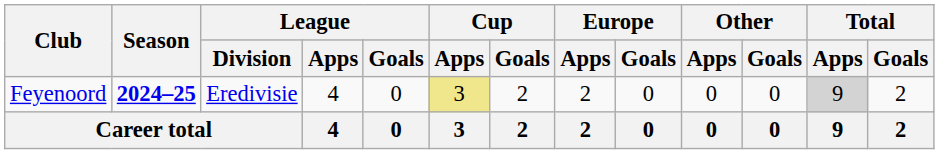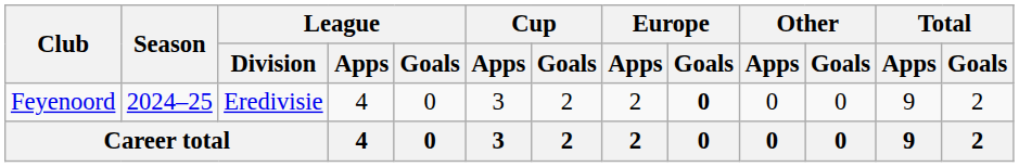Feyenoord | Season: bold -> normal
Feyenoord | Cup / Apps: khaki background -> no background
Feyenoord | Europe / Goals: normal -> bold
Feyenoord | Total / Apps: lightgrey background -> no background
